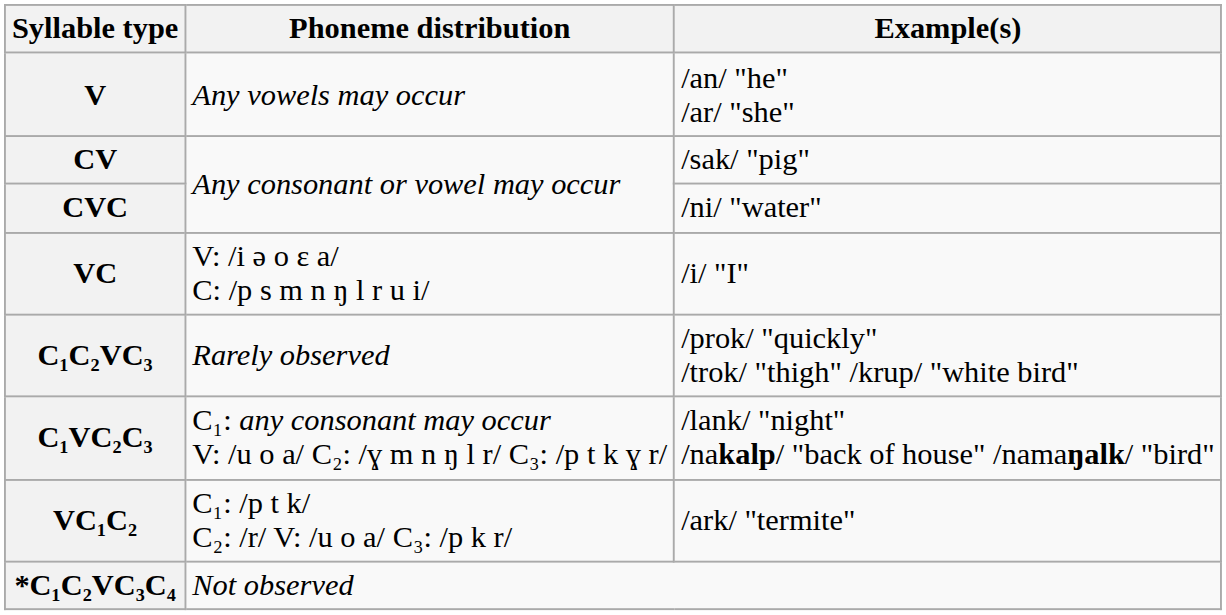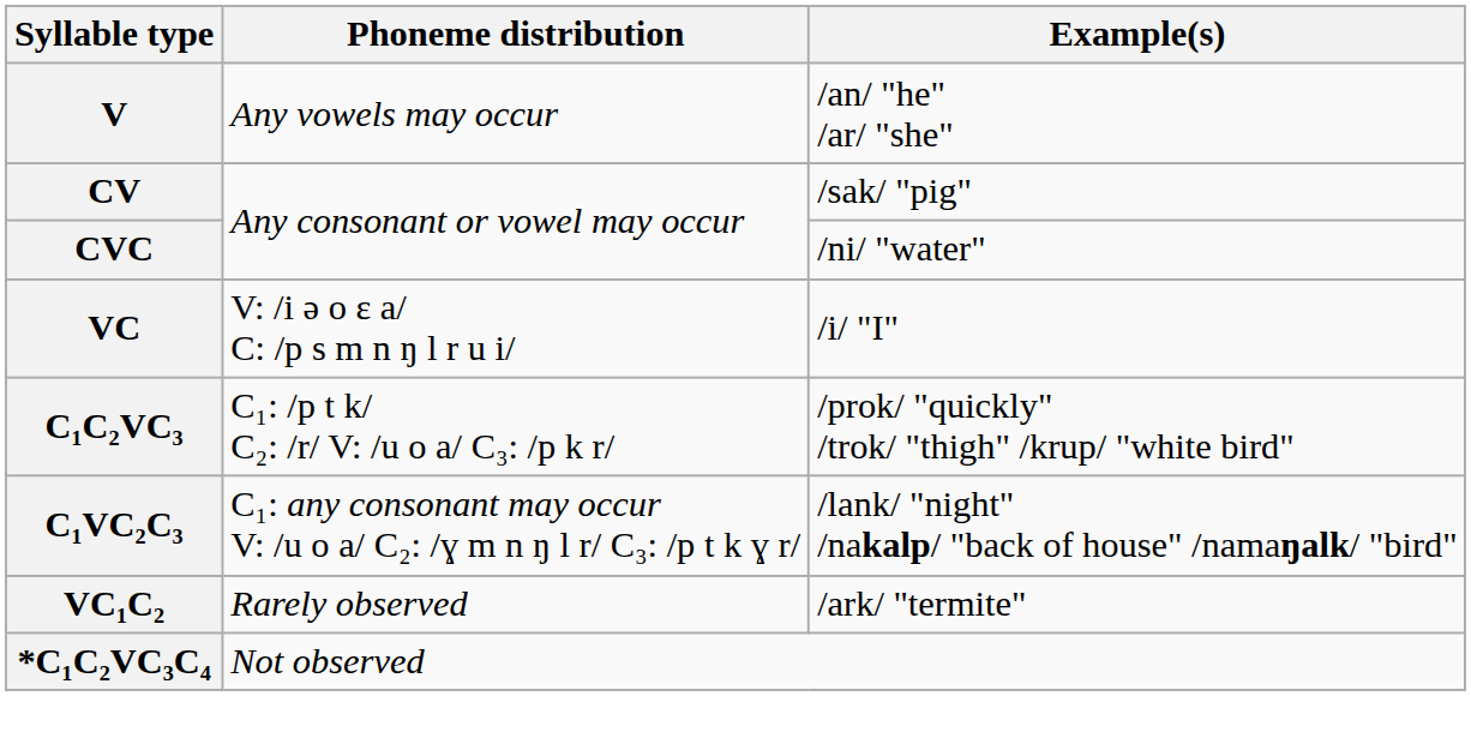C₁C₂VC₃ | Phoneme distribution: Rarely observed -> C₁: /p t k/ C₂: /r/ V: /u o a/ C₃: /p k r/
VC₁C₂ | Phoneme distribution: C₁: /p t k/ C₂: /r/ V: /u o a/ C₃: /p k r/ -> Rarely observed
